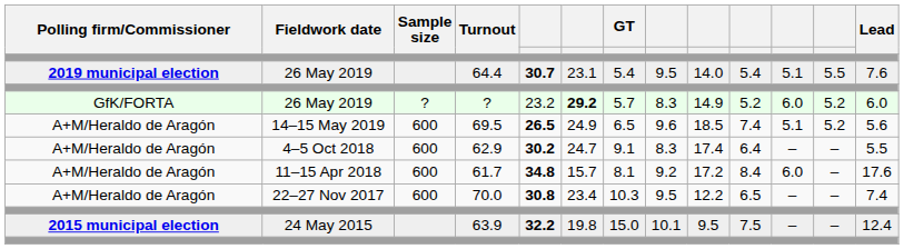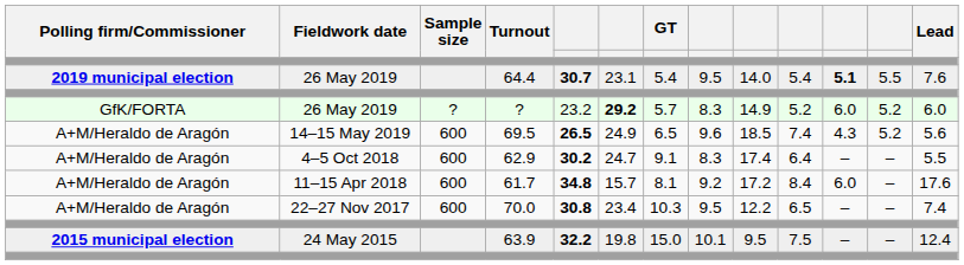64.4 | column 11: normal -> bold
69.5 | column 11: 5.1 -> 4.3
